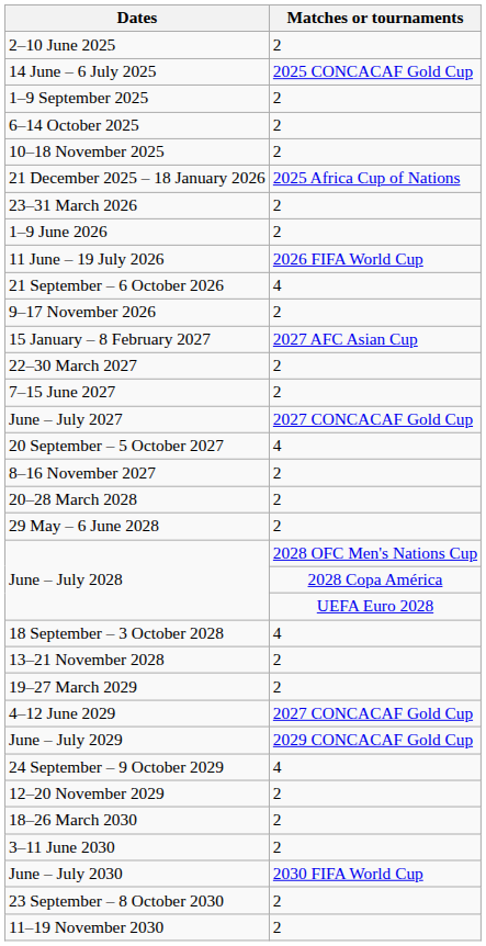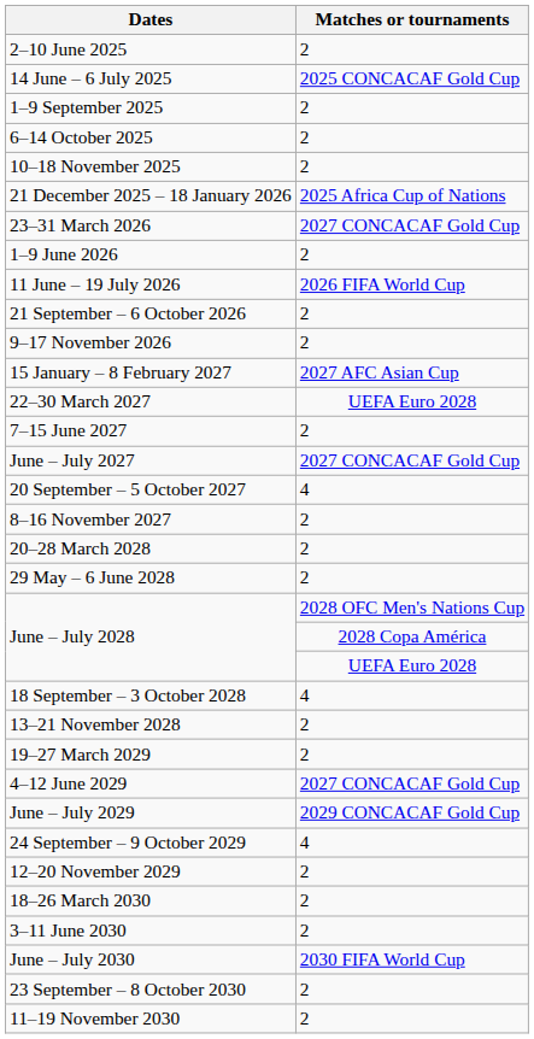row 8 | Matches or tournaments: 2 -> 2027 CONCACAF Gold Cup
row 11 | Matches or tournaments: 4 -> 2
row 14 | Matches or tournaments: 2 -> UEFA Euro 2028
